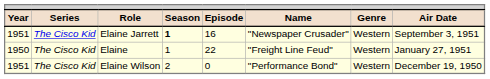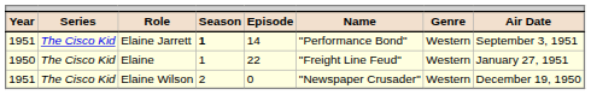Elaine Jarrett | Episode: 16 -> 14
Elaine Jarrett | Name: "Newspaper Crusader" -> "Performance Bond"
Elaine Wilson | Name: "Performance Bond" -> "Newspaper Crusader"
